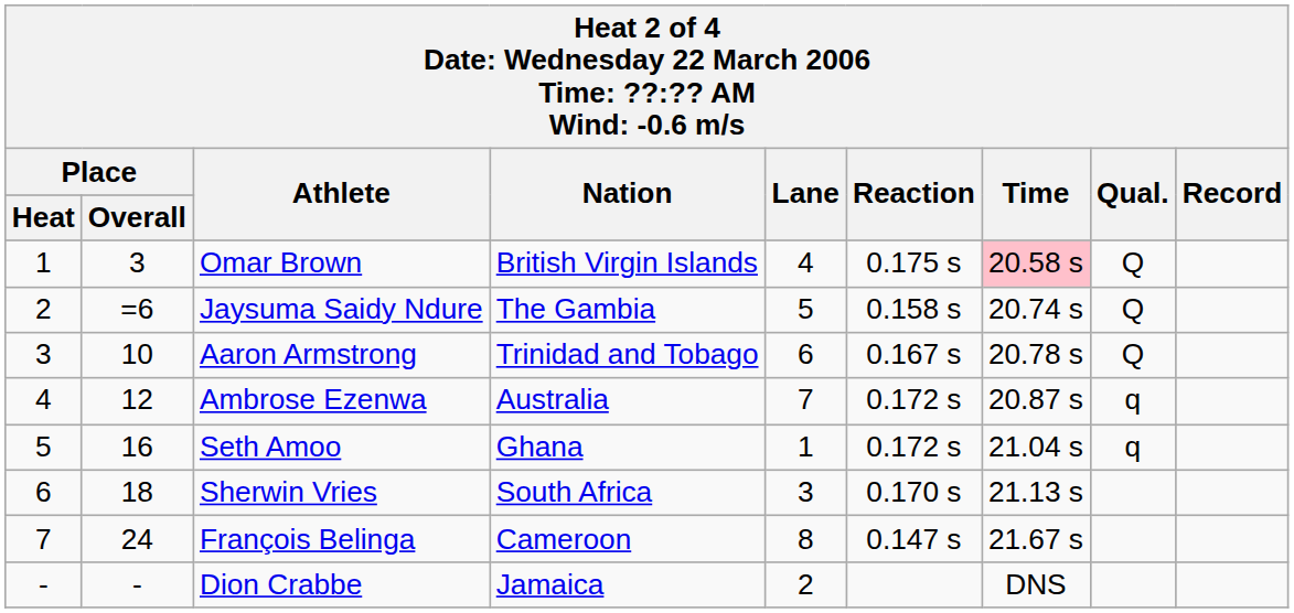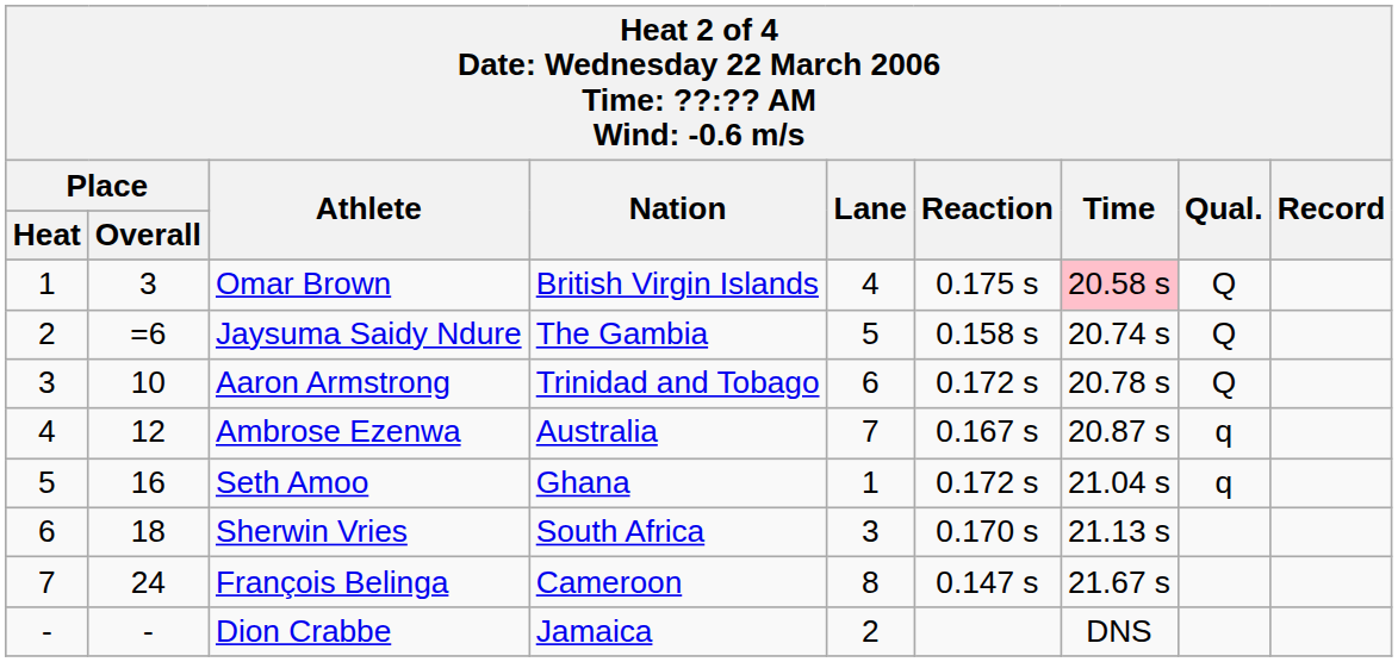Aaron Armstrong | Reaction: 0.167 s -> 0.172 s
Ambrose Ezenwa | Reaction: 0.172 s -> 0.167 s
